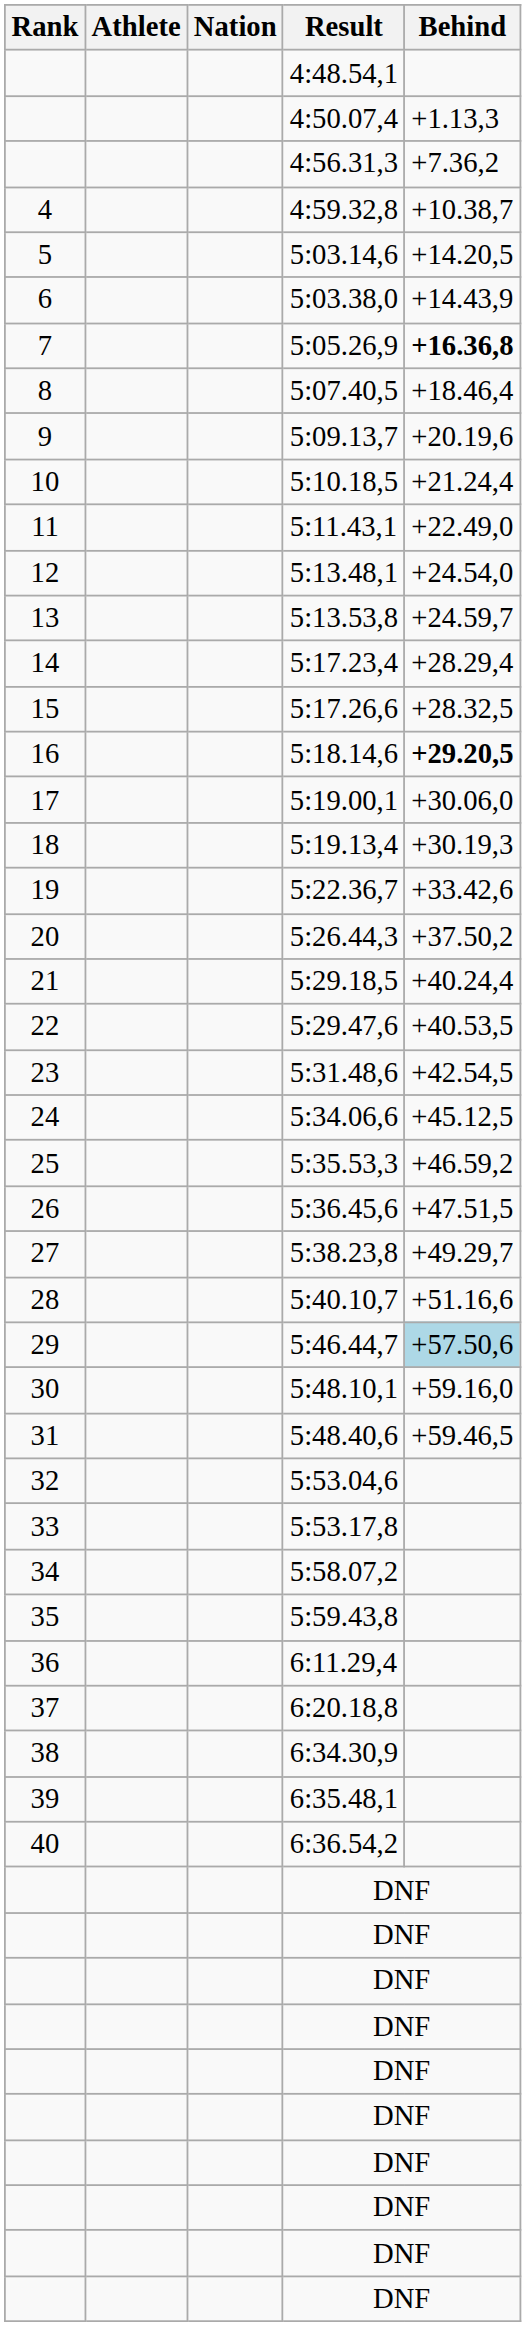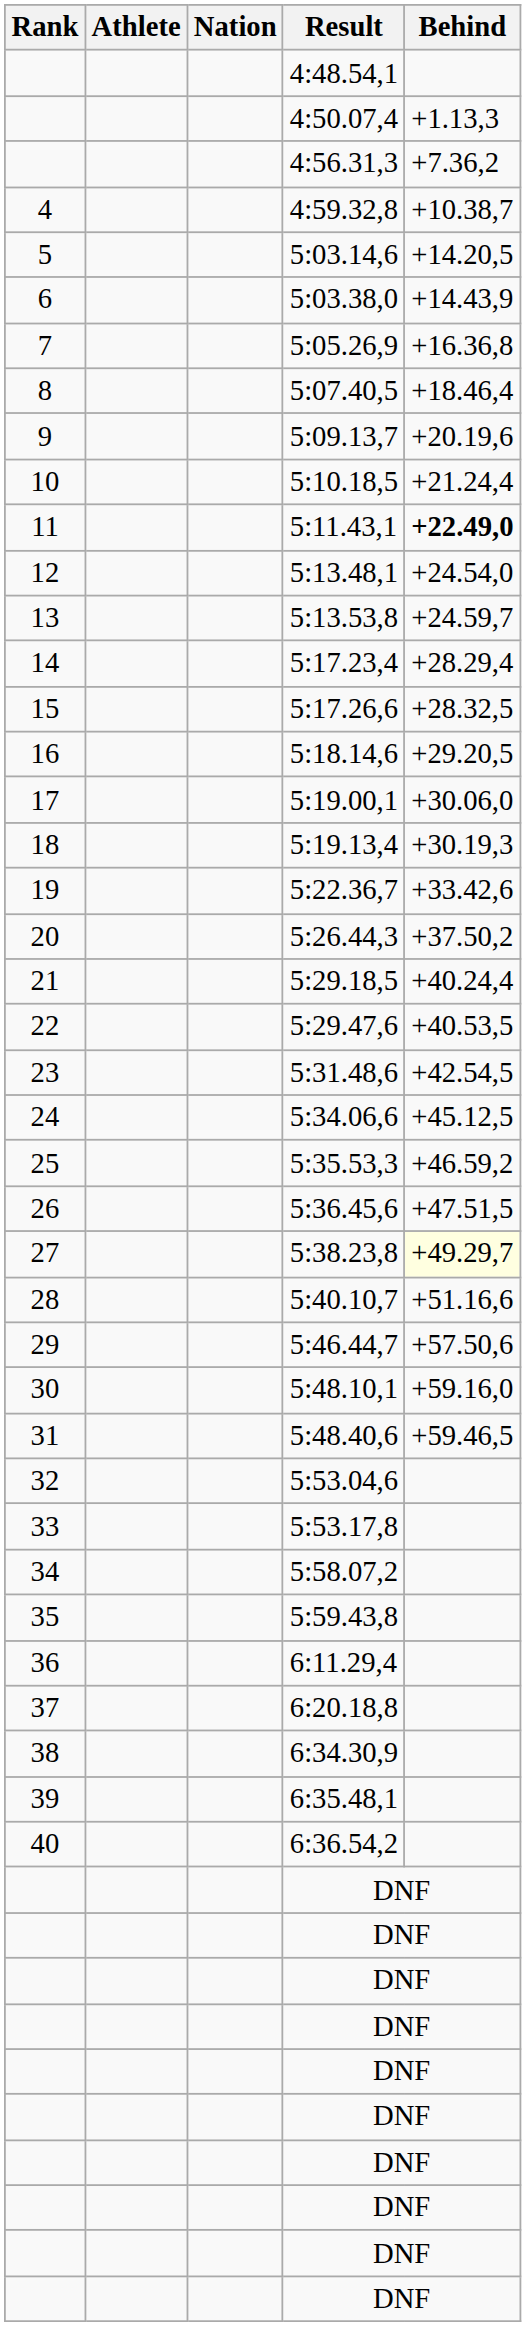5:05.26,9 | Behind: bold -> normal
5:11.43,1 | Behind: normal -> bold
5:18.14,6 | Behind: bold -> normal
5:38.23,8 | Behind: no background -> lightyellow background
5:46.44,7 | Behind: lightblue background -> no background
